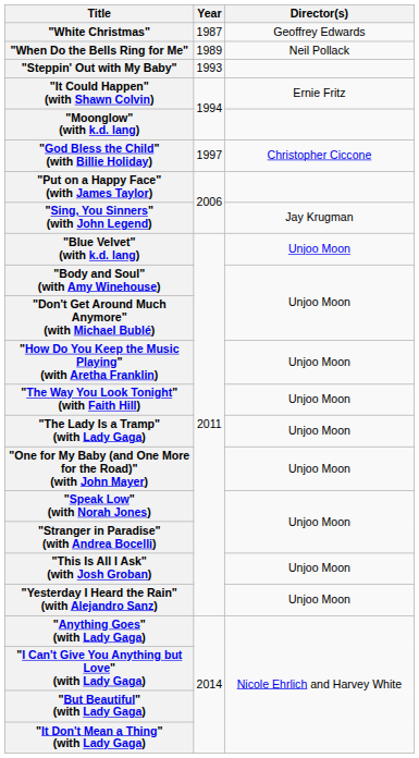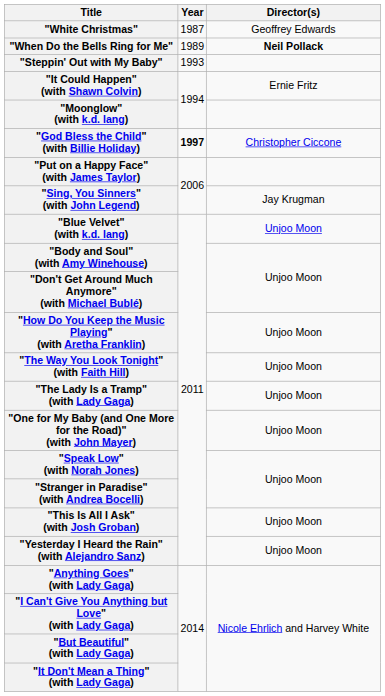"When Do the Bells Ring for Me" | Director(s): normal -> bold
"God Bless the Child" (with Billie Holiday) | Year: normal -> bold
